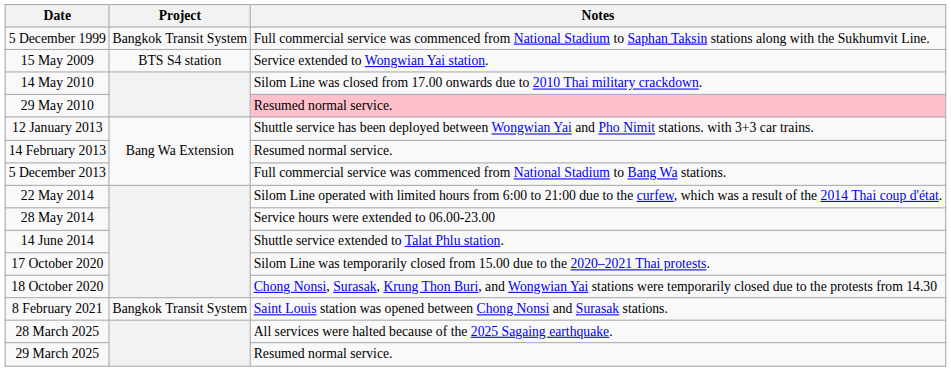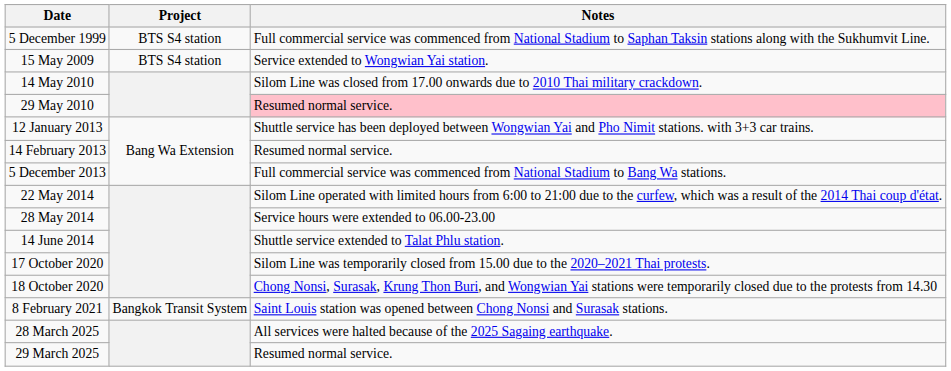5 December 1999 | Project: Bangkok Transit System -> BTS S4 station
